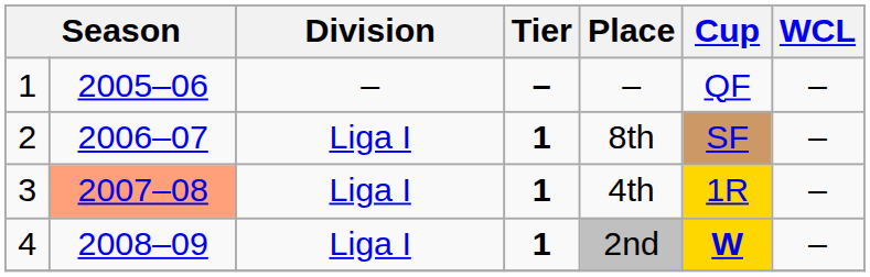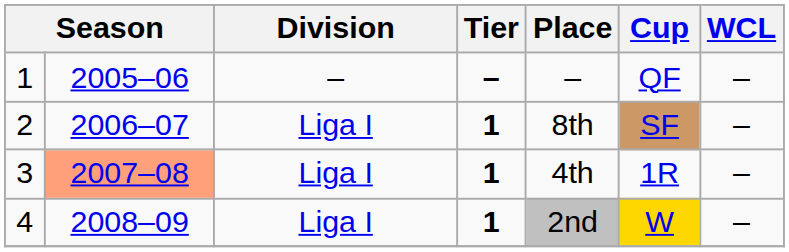3 | Cup: gold background -> no background
4 | Cup: bold -> normal
